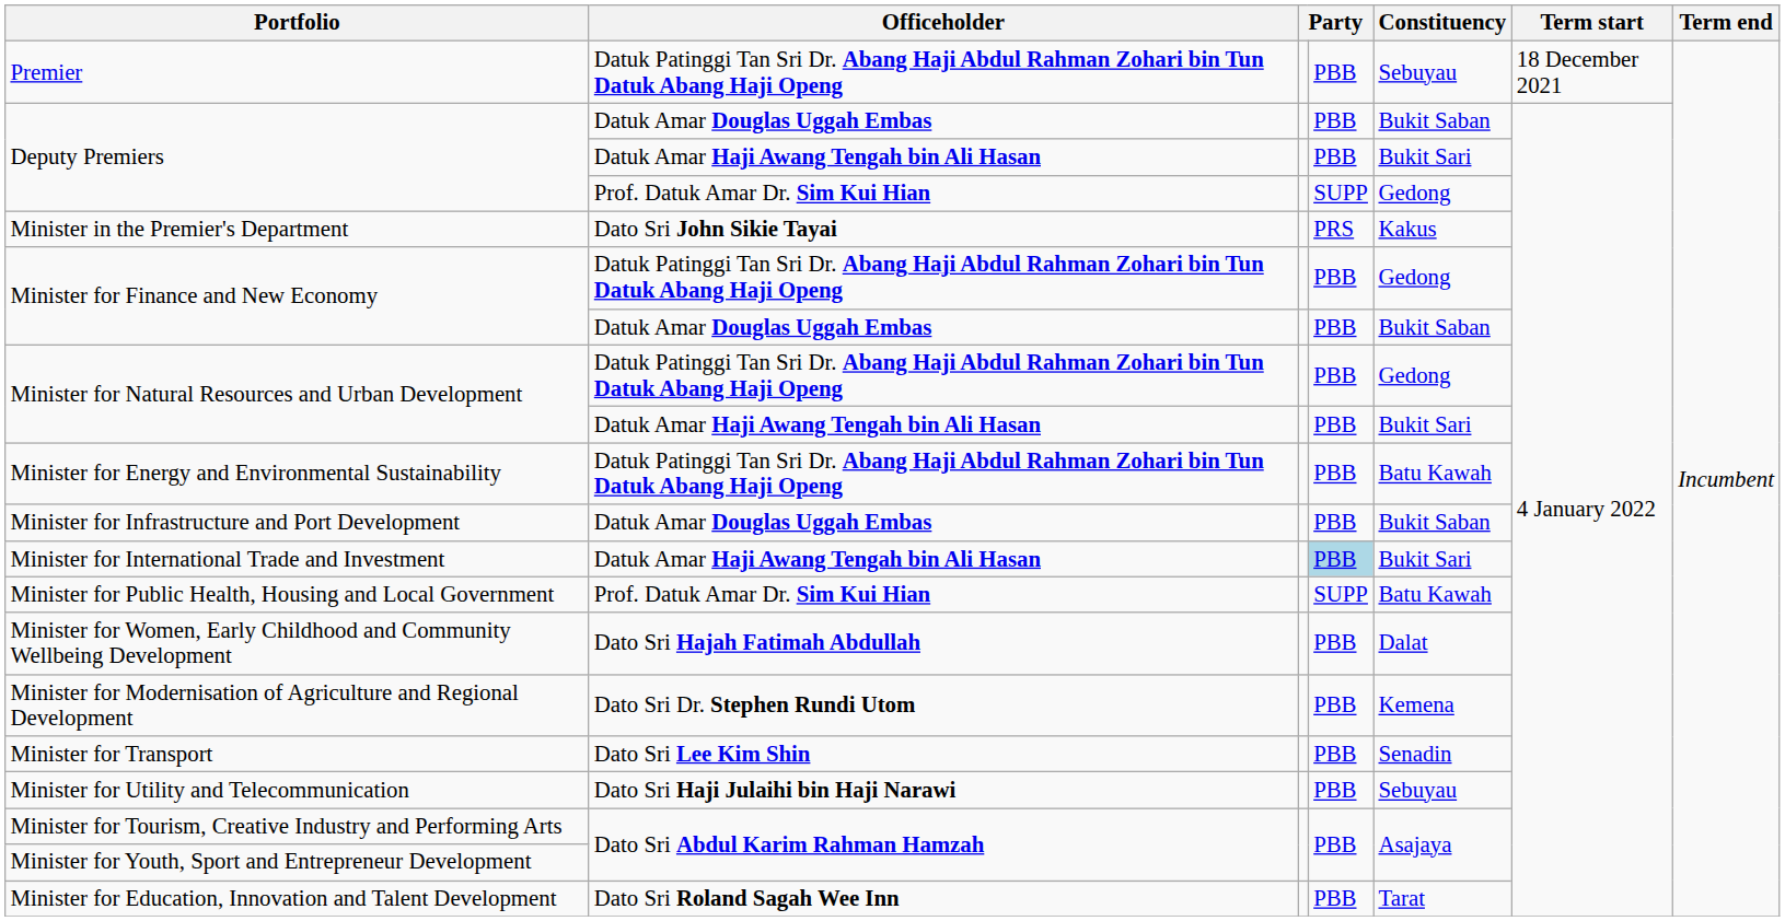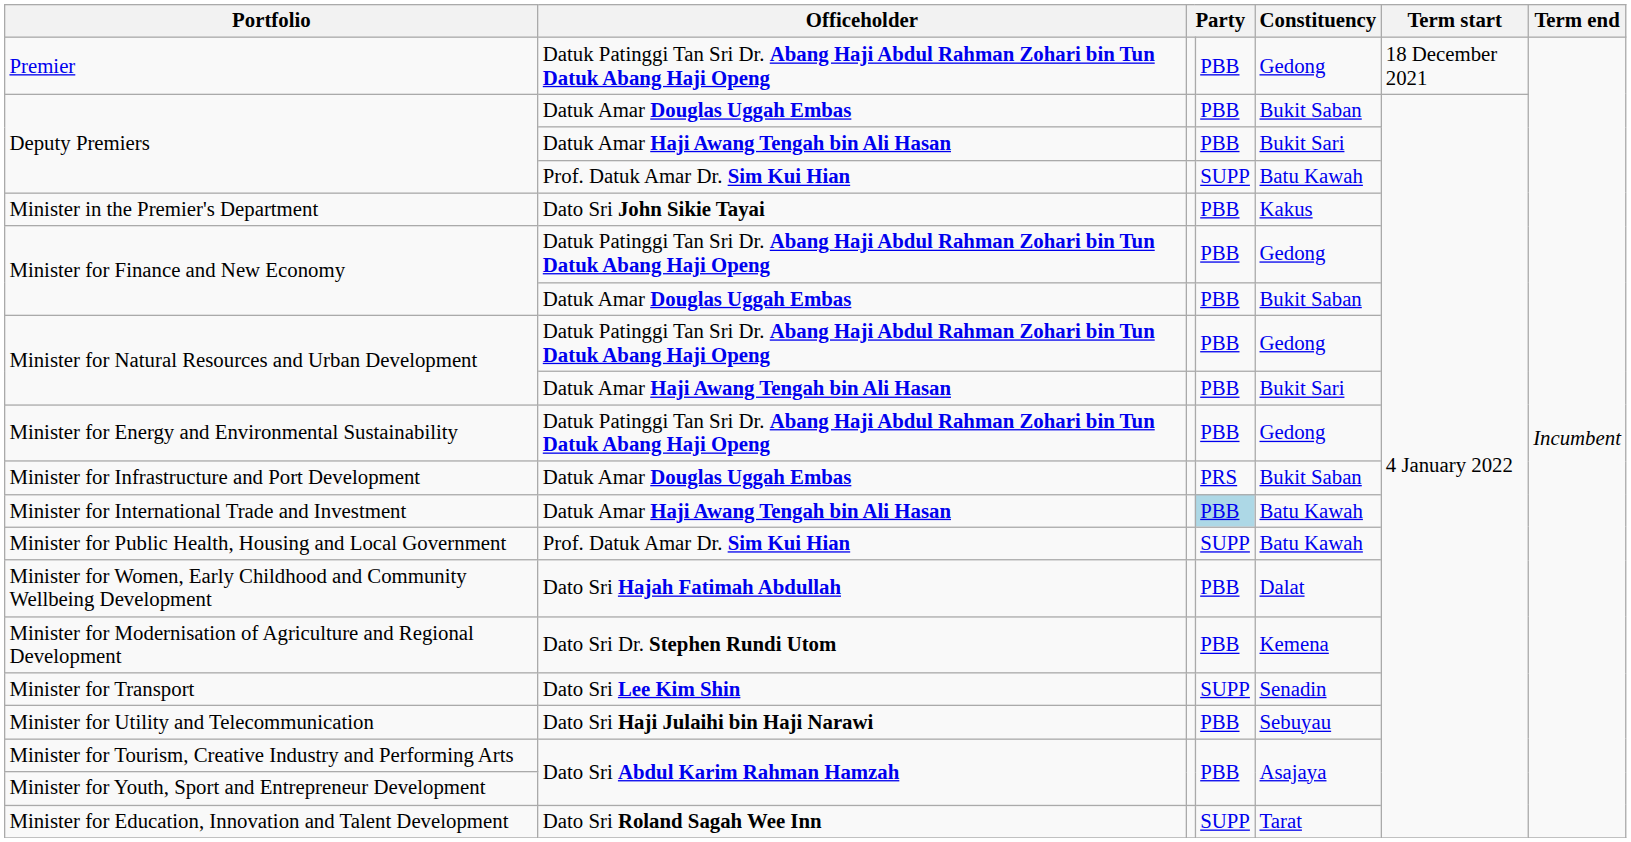Premier | Constituency: Sebuyau -> Gedong
Deputy Premiers / Prof. Datuk Amar Dr. Sim Kui Hian | Constituency: Gedong -> Batu Kawah
Minister in the Premier's Department | column 4: PRS -> PBB
Minister for Energy and Environmental Sustainability | Constituency: Batu Kawah -> Gedong
Minister for Infrastructure and Port Development | column 4: PBB -> PRS
Minister for International Trade and Investment | Constituency: Bukit Sari -> Batu Kawah
Minister for Transport | column 4: PBB -> SUPP
Minister for Education, Innovation and Talent Development | column 4: PBB -> SUPP
